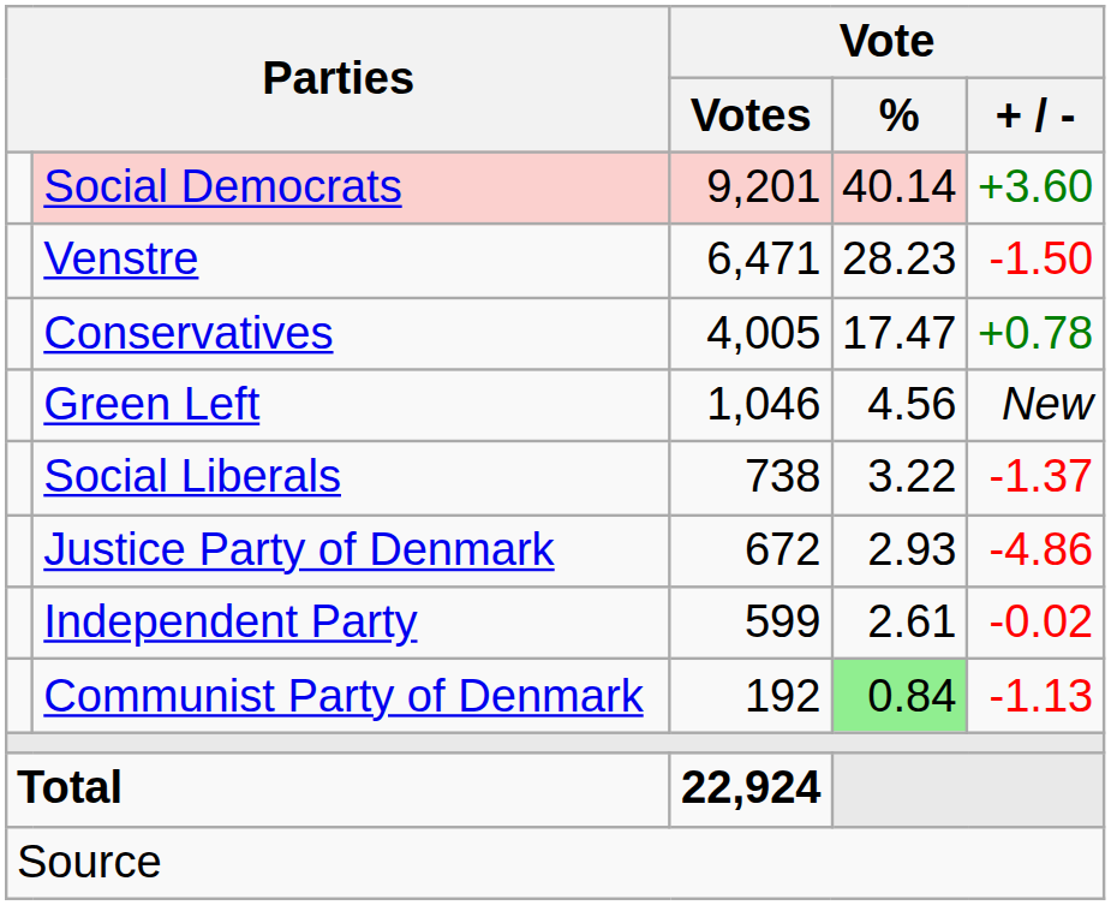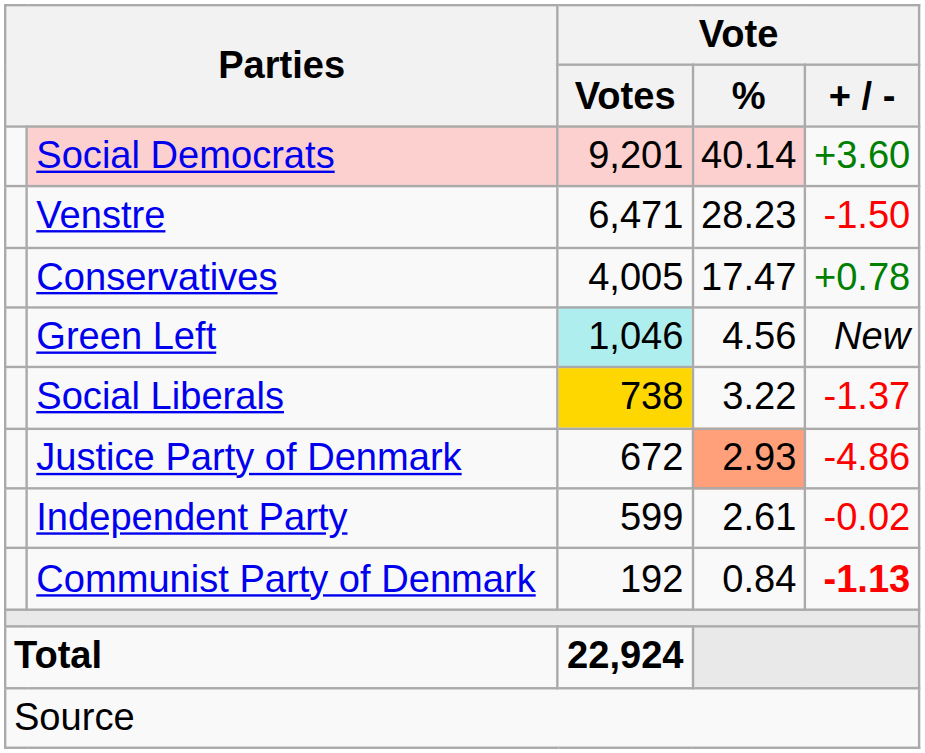Green Left | Vote / Votes: no background -> paleturquoise background
Social Liberals | Vote / Votes: no background -> gold background
Justice Party of Denmark | Vote / %: no background -> lightsalmon background
Communist Party of Denmark | Vote / %: lightgreen background -> no background
Communist Party of Denmark | Vote / + / -: normal -> bold
